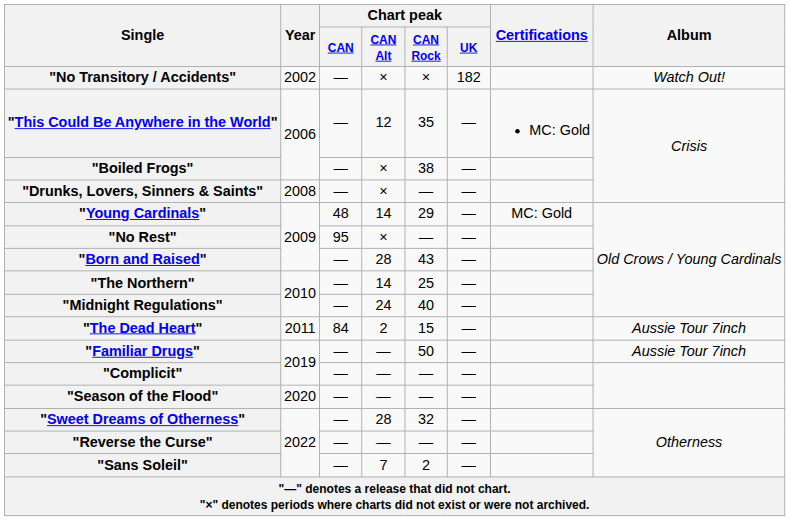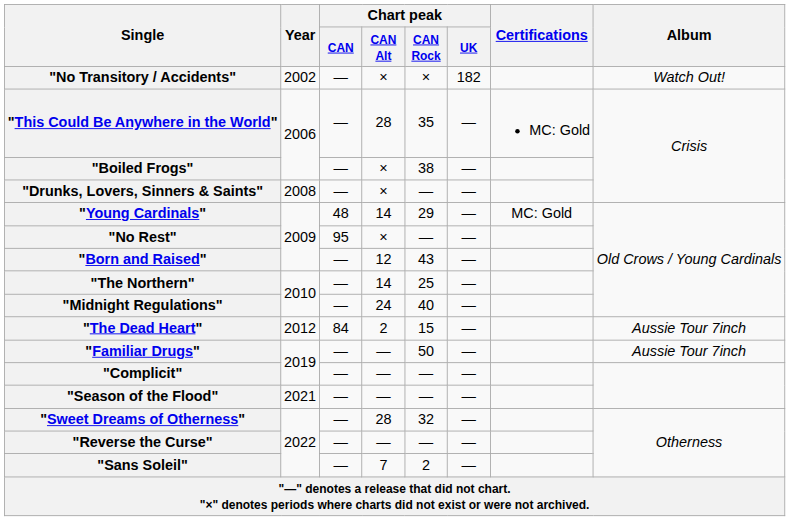"This Could Be Anywhere in the World" | Chart peak / CAN Alt: 12 -> 28
"Born and Raised" | Chart peak / CAN Alt: 28 -> 12
"The Dead Heart" | Year: 2011 -> 2012
"Season of the Flood" | Year: 2020 -> 2021
